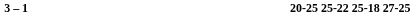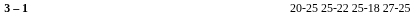row 1 | column 2: bold -> normal
